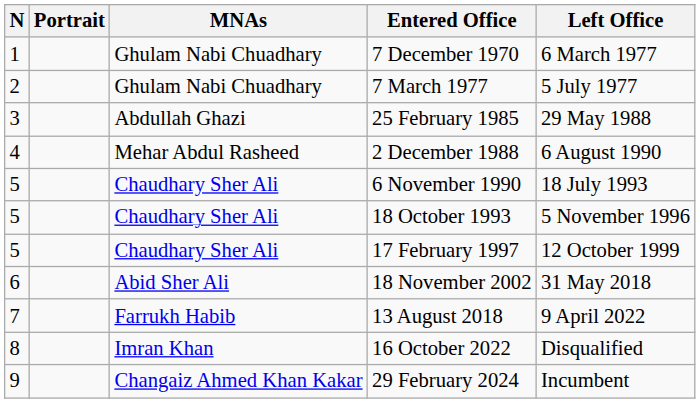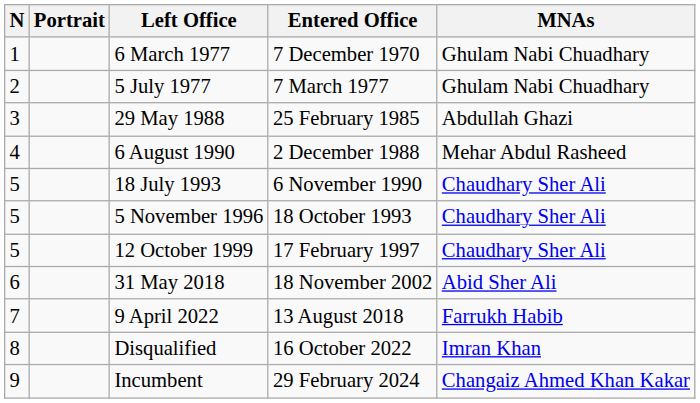columns swapped: MNAs <-> Left Office
